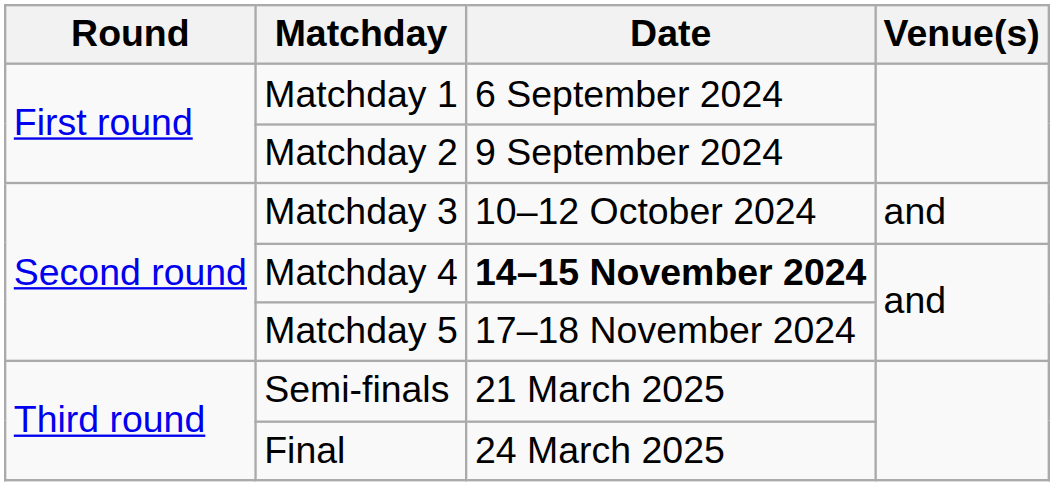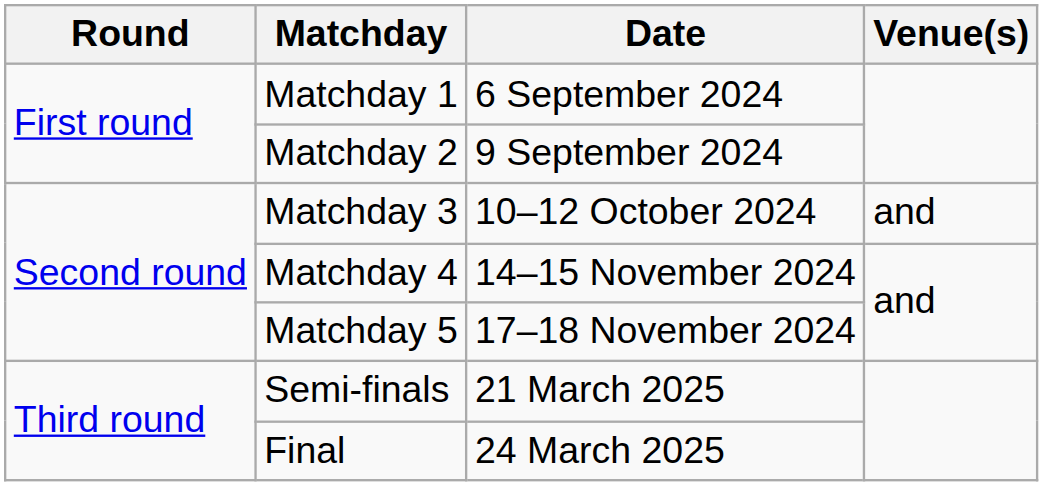Matchday 4 | Date: bold -> normal
